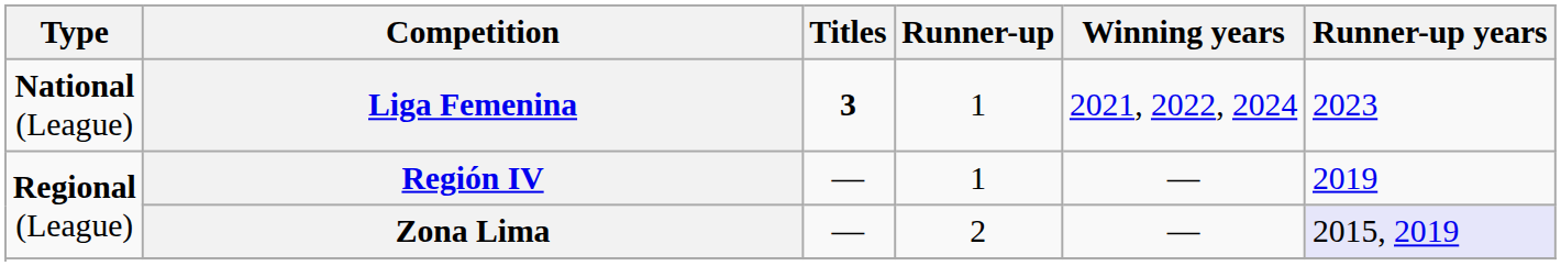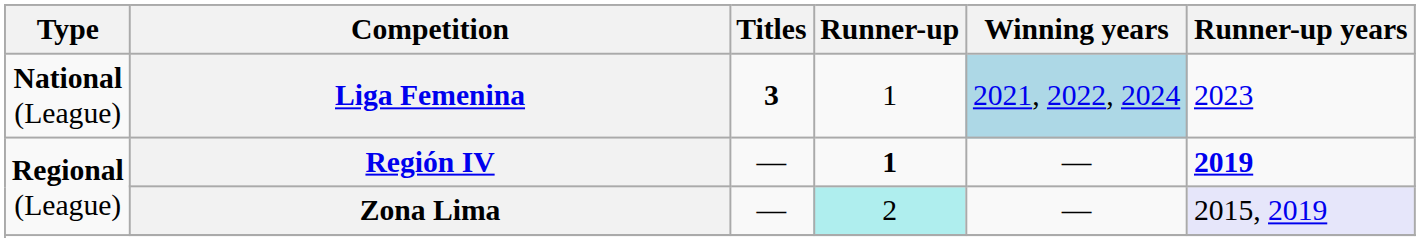Liga Femenina | Winning years: no background -> lightblue background
Región IV | Runner-up: normal -> bold
Región IV | Runner-up years: normal -> bold
Zona Lima | Runner-up: no background -> paleturquoise background
